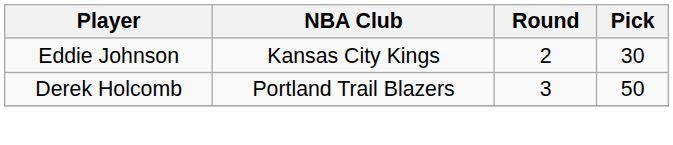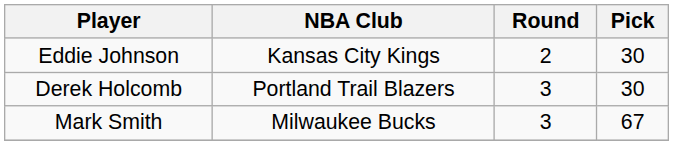Derek Holcomb | Pick: 50 -> 30
+ row: Mark Smith | Milwaukee Bucks | 3 | 67
